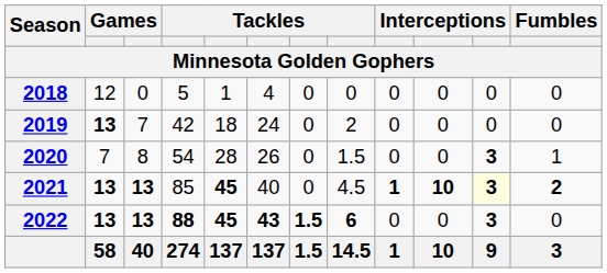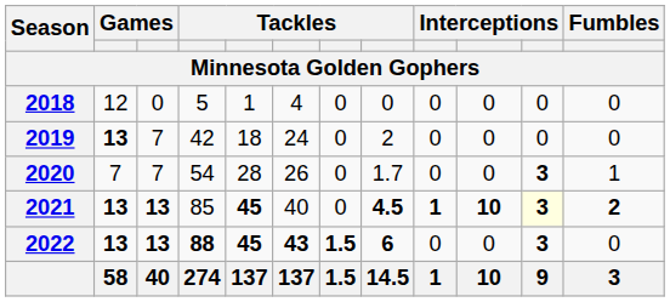2020 | column 3: 8 -> 7
2020 | column 8: 1.5 -> 1.7
2021 | column 8: normal -> bold
